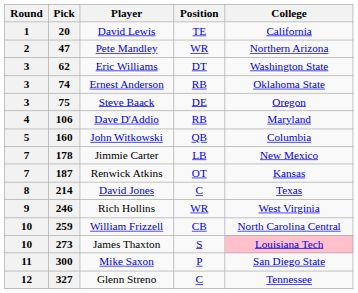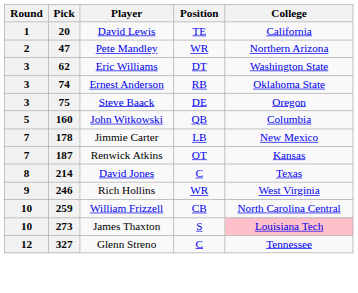- row: 4 | 106 | Dave D'Addio | RB | Maryland
- row: 11 | 300 | Mike Saxon | P | San Diego State
